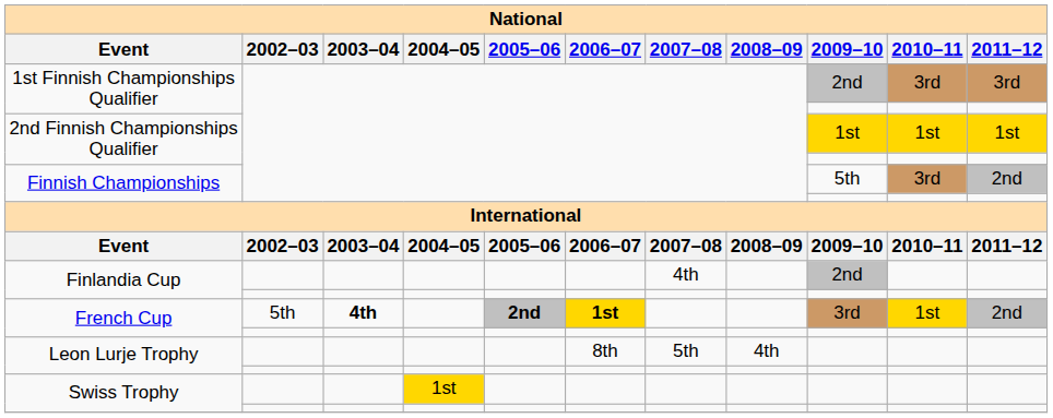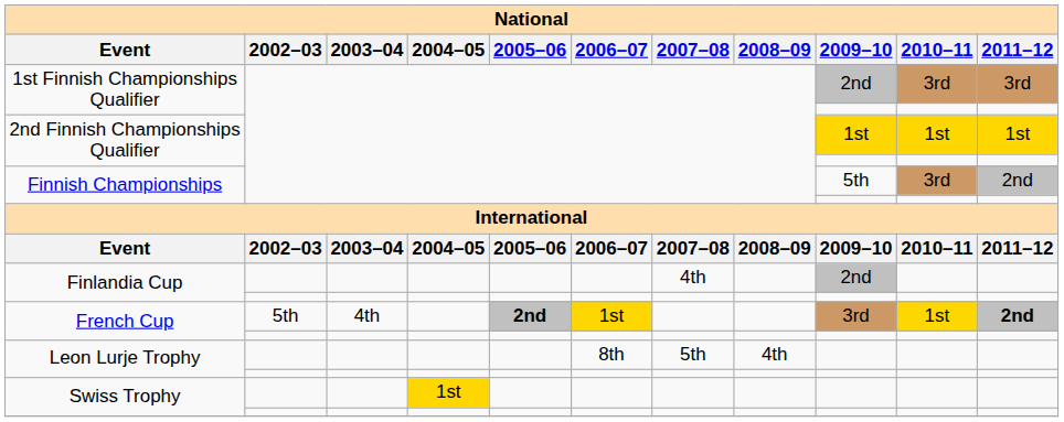French Cup / 5th | 2003–04: bold -> normal
French Cup / 5th | 2006–07: bold -> normal
French Cup / 5th | 2011–12: normal -> bold
